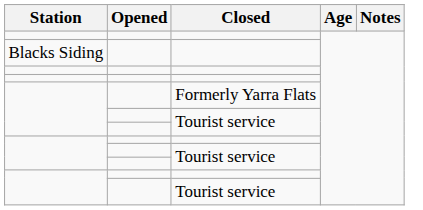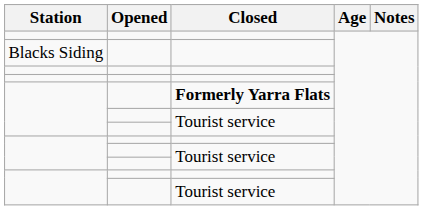Formerly Yarra Flats | Closed: normal -> bold
